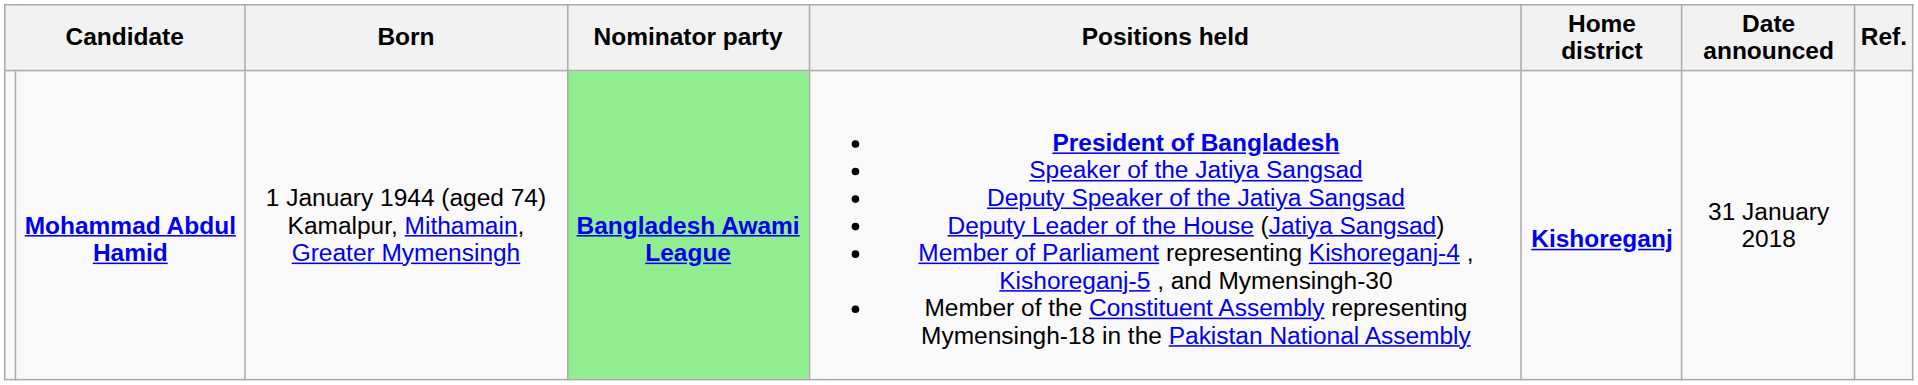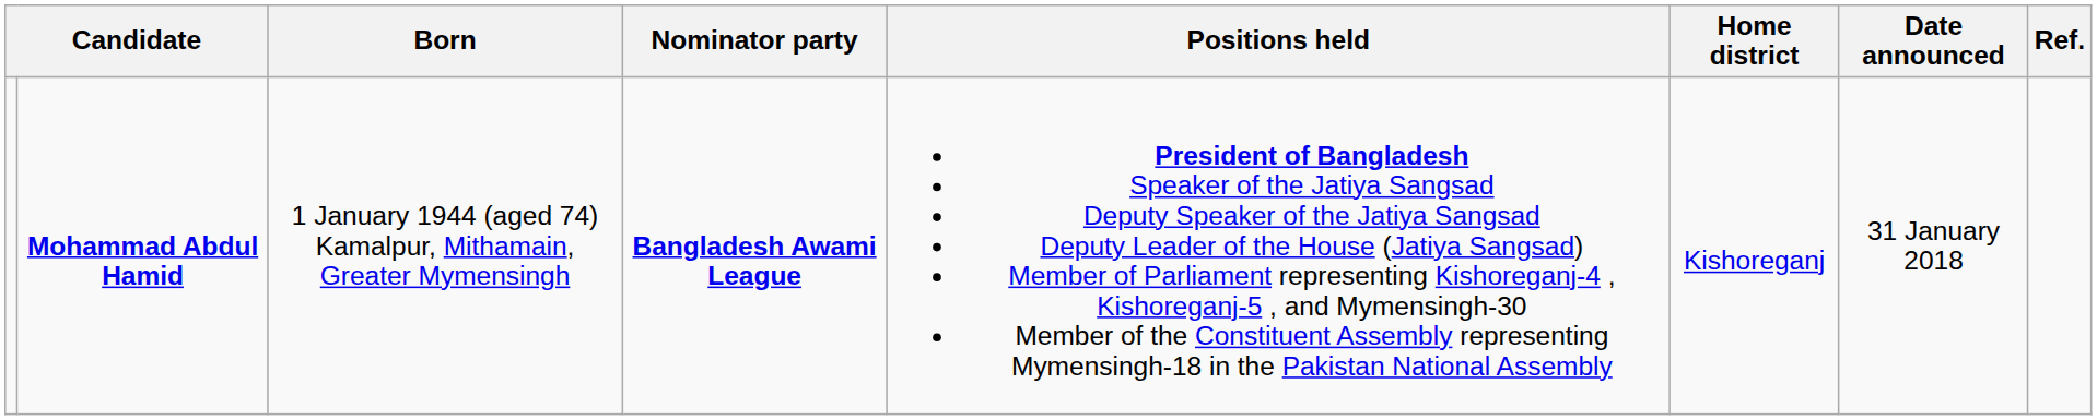Mohammad Abdul Hamid | Nominator party: lightgreen background -> no background
Mohammad Abdul Hamid | Home district: bold -> normal
